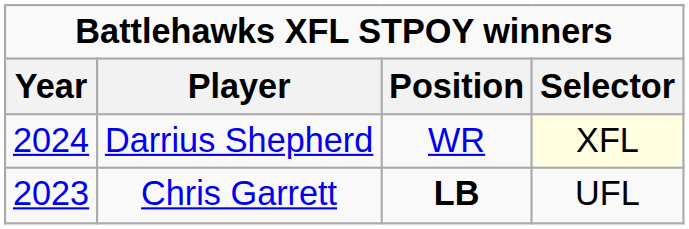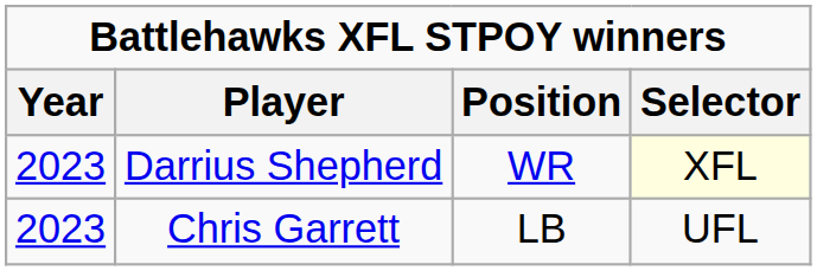Darrius Shepherd | Year: 2024 -> 2023
Chris Garrett | Position: bold -> normal
